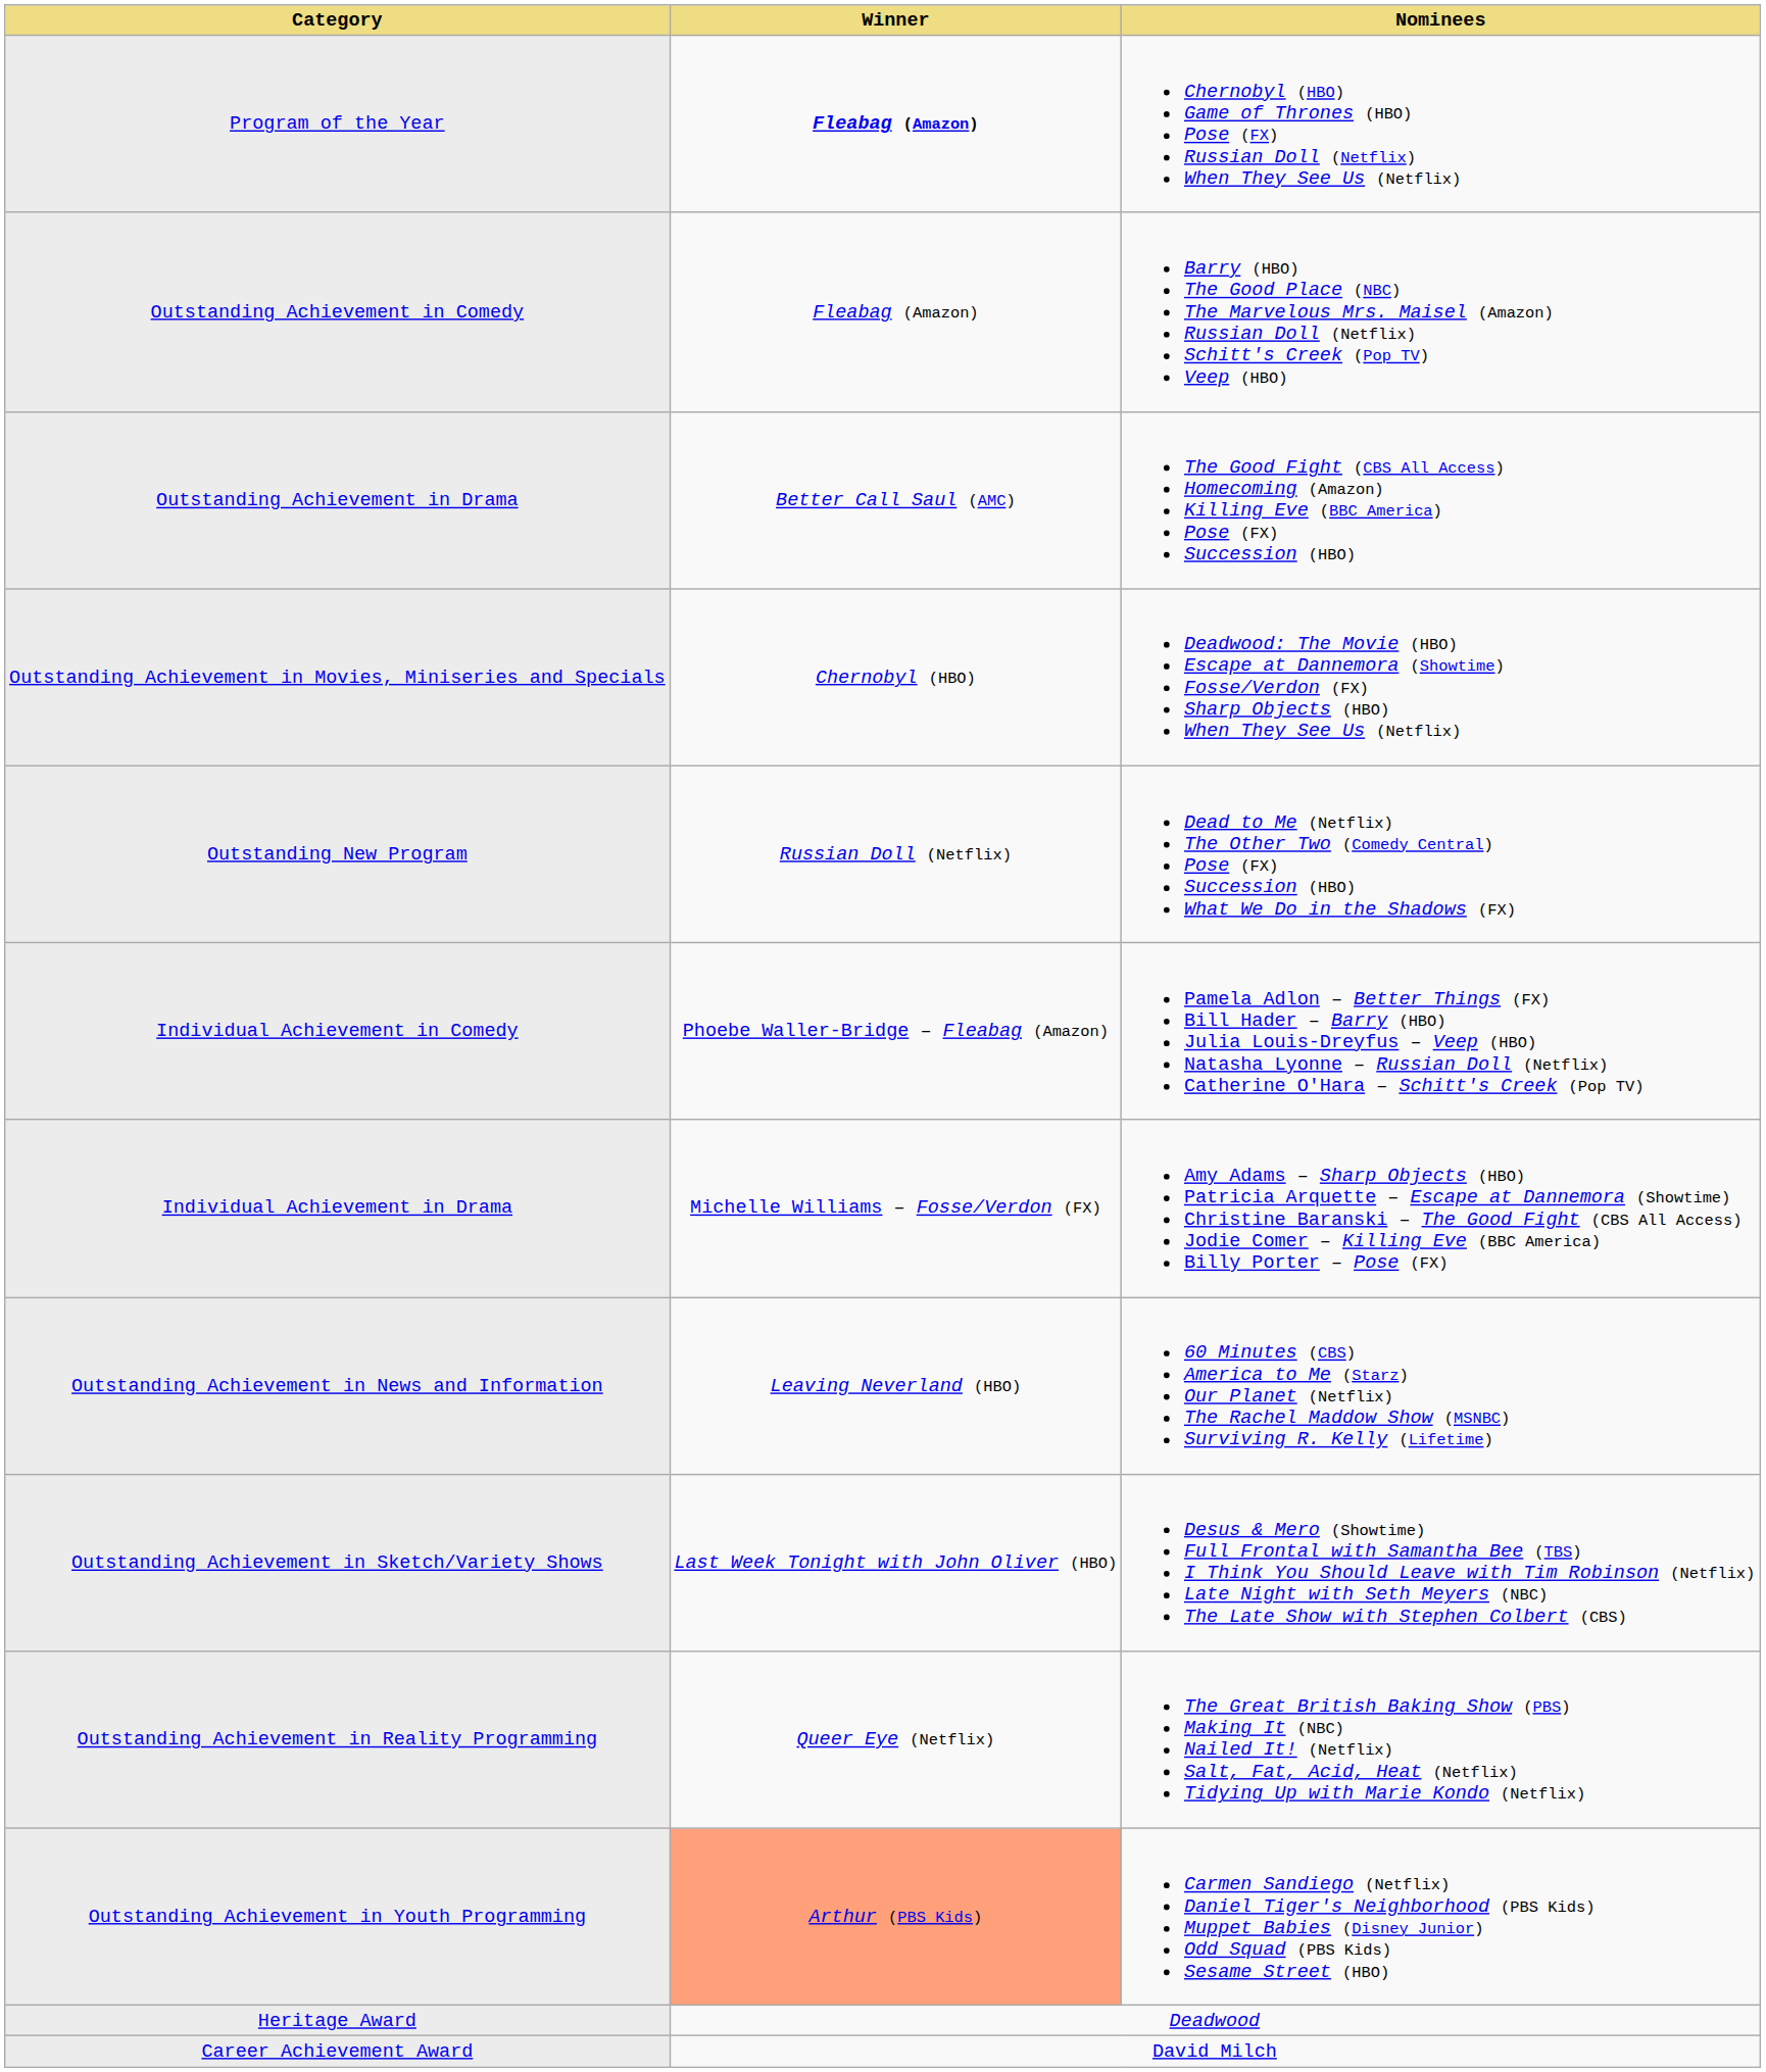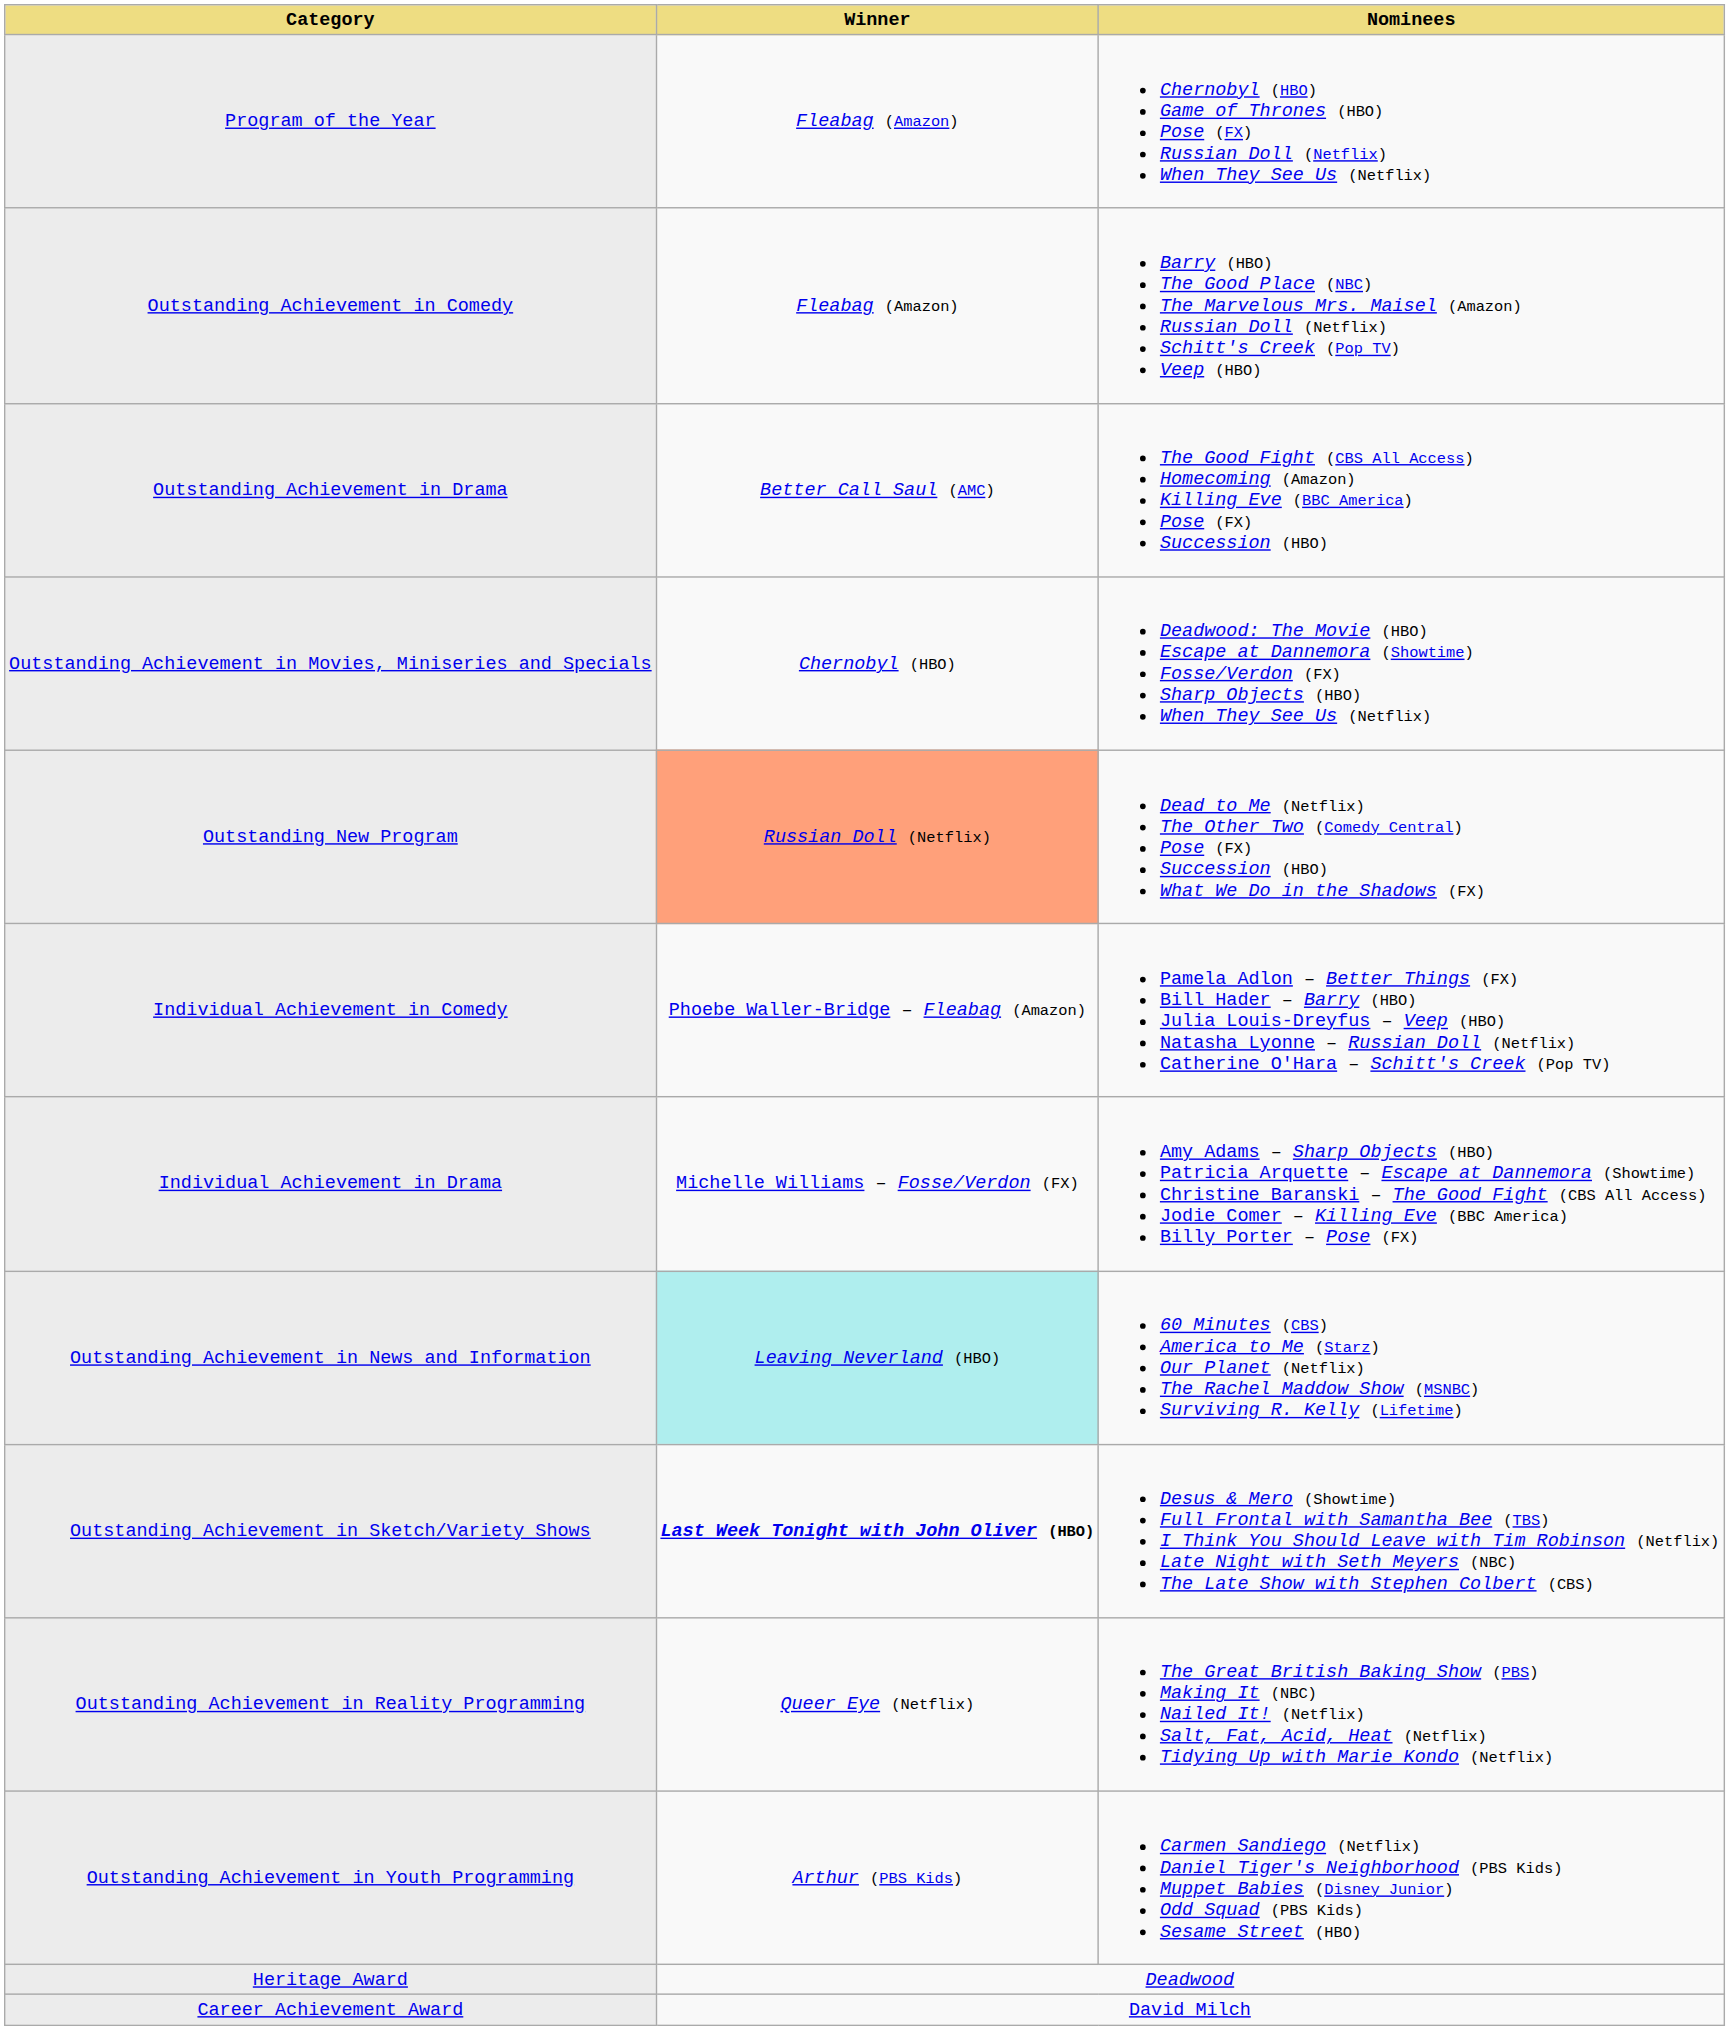Program of the Year | Winner: bold -> normal
Outstanding New Program | Winner: no background -> lightsalmon background
Outstanding Achievement in News and Information | Winner: no background -> paleturquoise background
Outstanding Achievement in Sketch/Variety Shows | Winner: normal -> bold
Outstanding Achievement in Youth Programming | Winner: lightsalmon background -> no background
